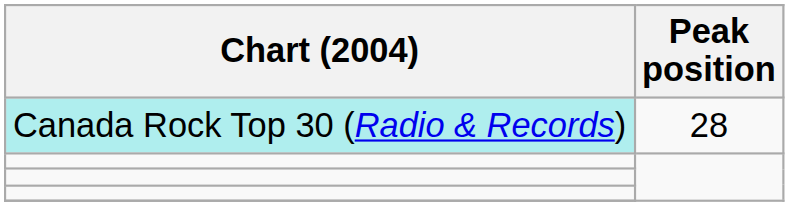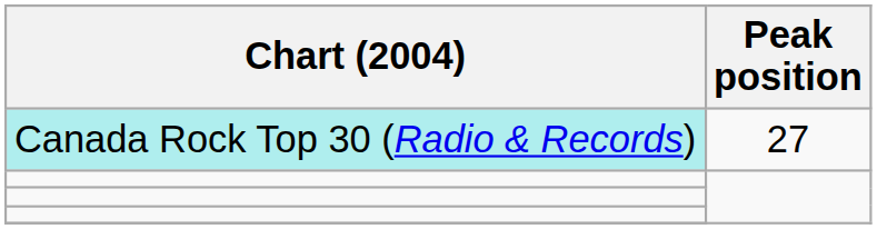row 2 | Peak position: 28 -> 27
